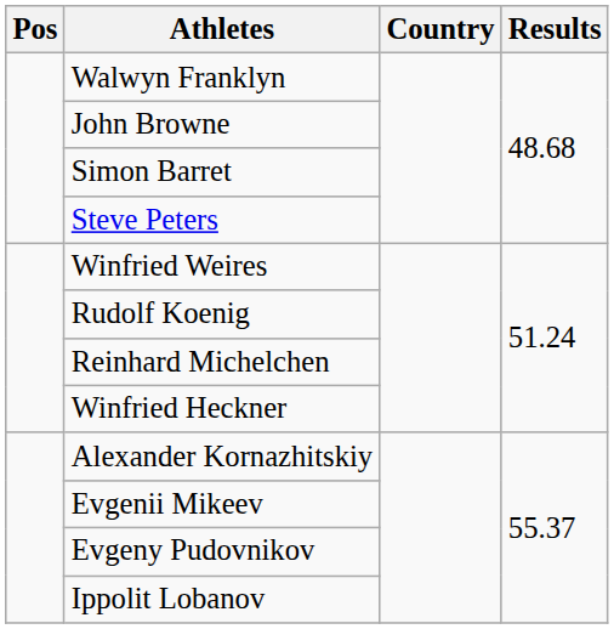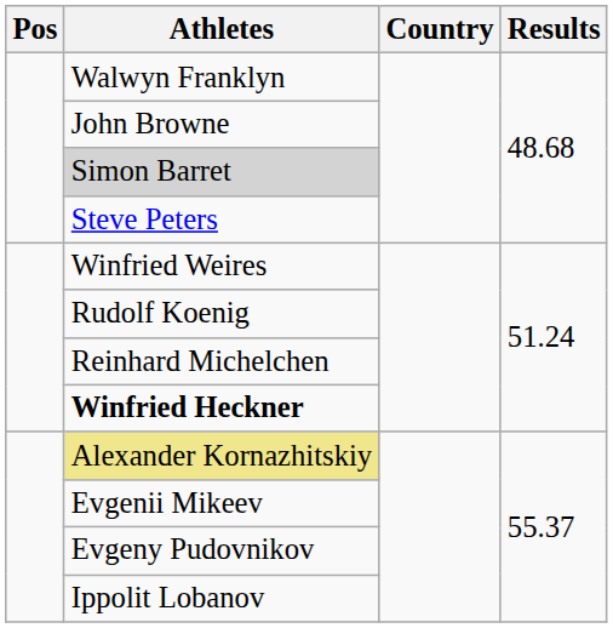Simon Barret | Athletes: no background -> lightgrey background
Winfried Heckner | Athletes: normal -> bold
Alexander Kornazhitskiy | Athletes: no background -> khaki background
